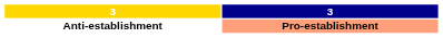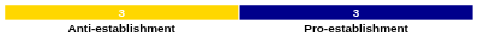Anti-establishment | column 2: lightsalmon background -> no background
